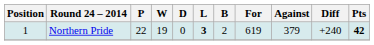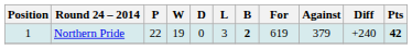Northern Pride | L: bold -> normal
Northern Pride | B: normal -> bold
